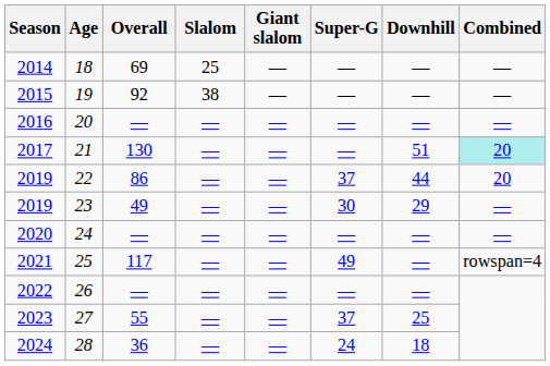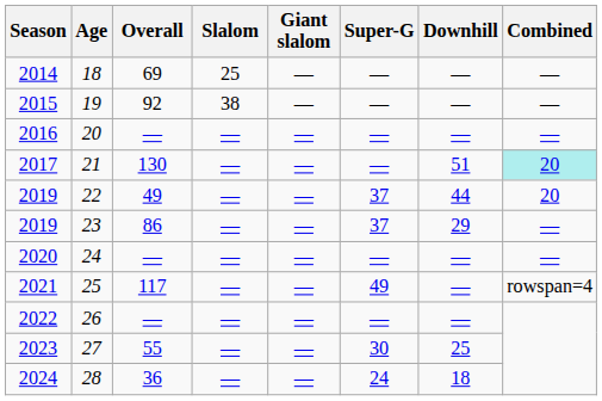22 | Overall: 86 -> 49
23 | Overall: 49 -> 86
23 | Super-G: 30 -> 37
27 | Super-G: 37 -> 30
